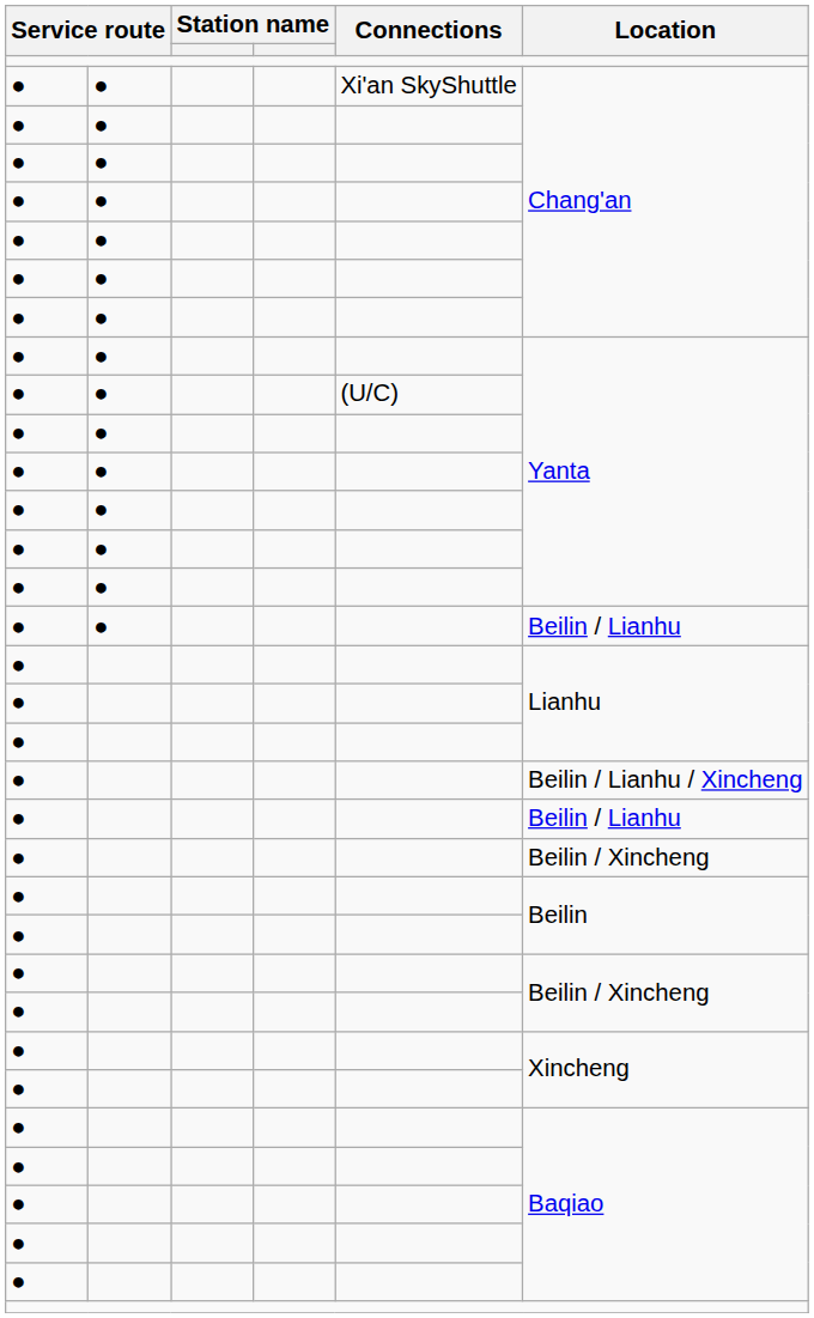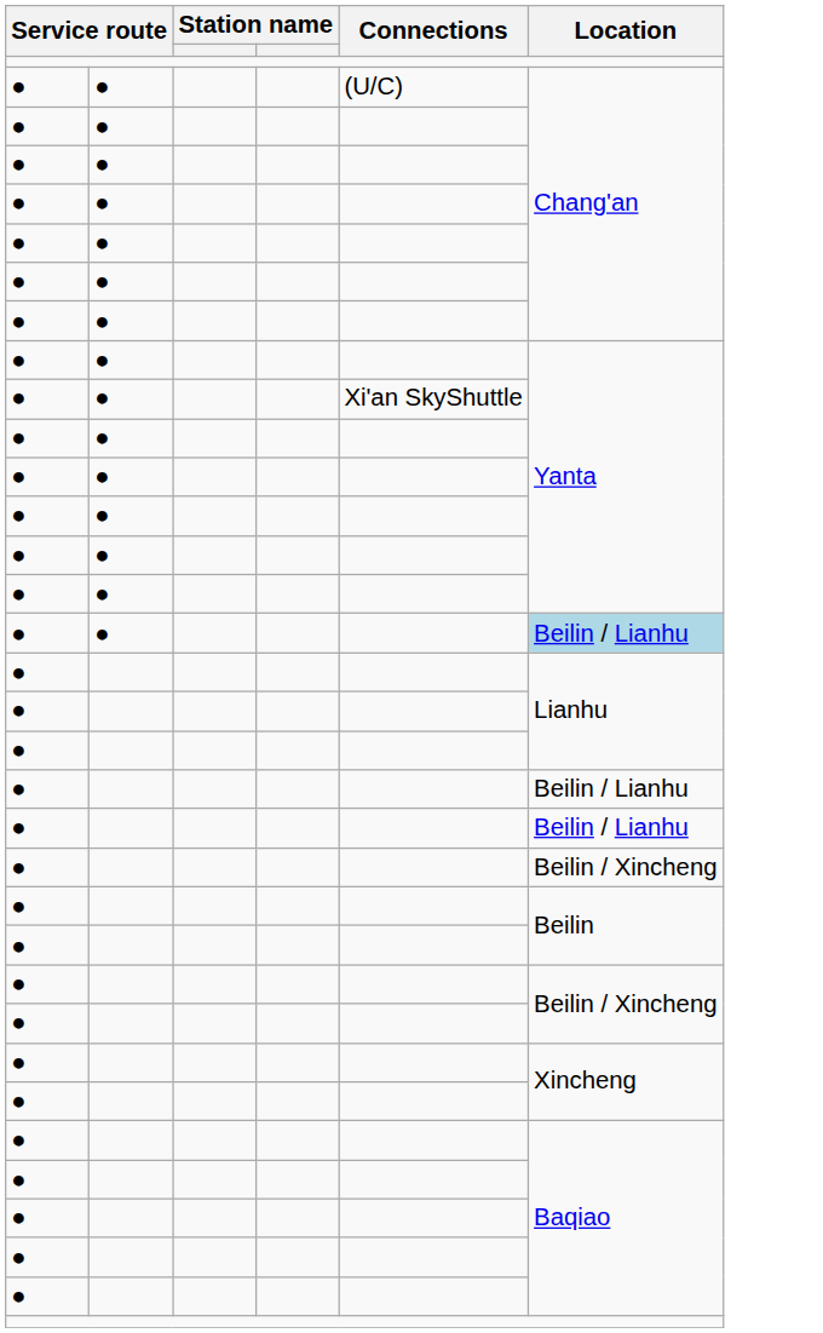row 4 | Connections: Xi'an SkyShuttle -> (U/C)
row 12 | Connections: (U/C) -> Xi'an SkyShuttle
row 18 | Location: no background -> lightblue background
row 22 | Location: Beilin / Lianhu / Xincheng -> Beilin / Lianhu
